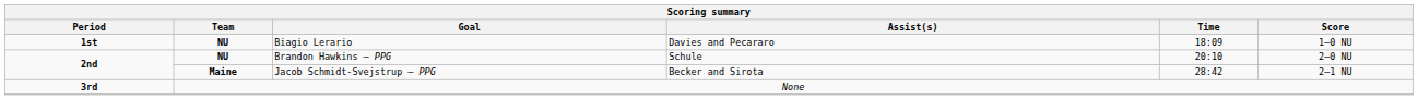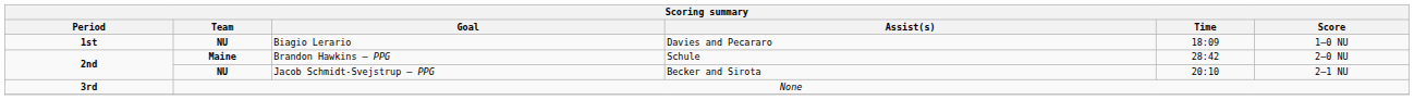Brandon Hawkins – PPG | Team: NU -> Maine
Brandon Hawkins – PPG | Time: 20:10 -> 28:42
Jacob Schmidt-Svejstrup – PPG | Team: Maine -> NU
Jacob Schmidt-Svejstrup – PPG | Time: 28:42 -> 20:10
